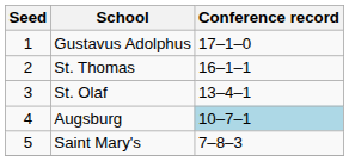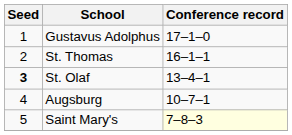St. Olaf | Seed: normal -> bold
Augsburg | Conference record: lightblue background -> no background
Saint Mary's | Conference record: no background -> lightyellow background
